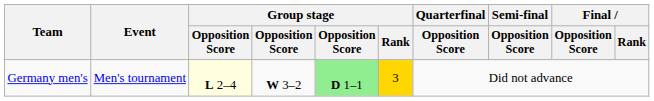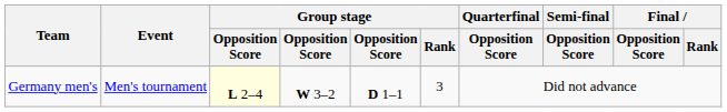Germany men's | column 5: lightgreen background -> no background
Germany men's | Group stage / Rank: gold background -> no background
